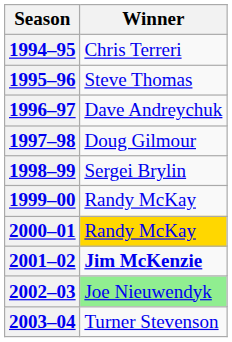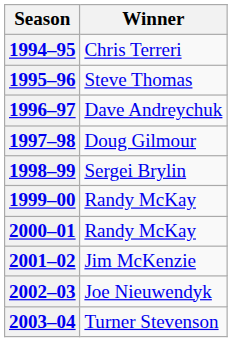2000–01 | Winner: gold background -> no background
2001–02 | Winner: bold -> normal
2002–03 | Winner: lightgreen background -> no background
